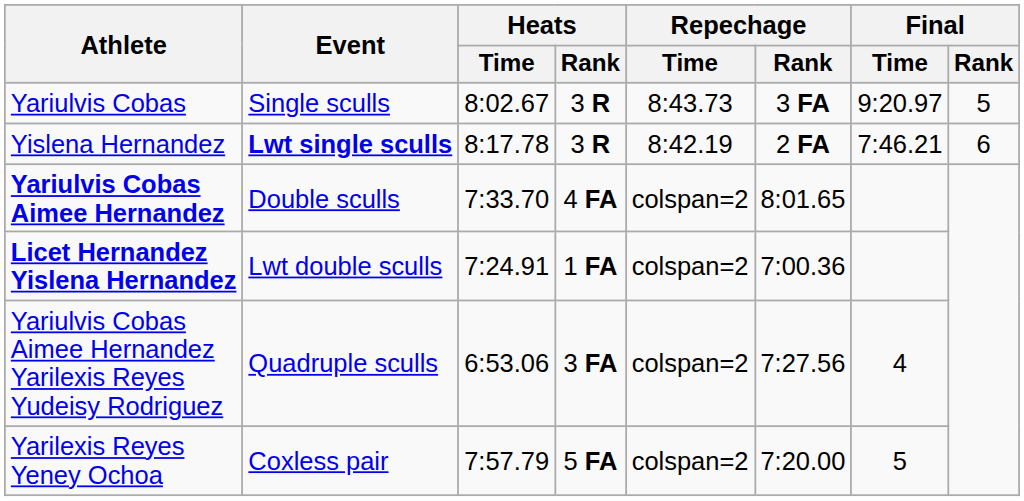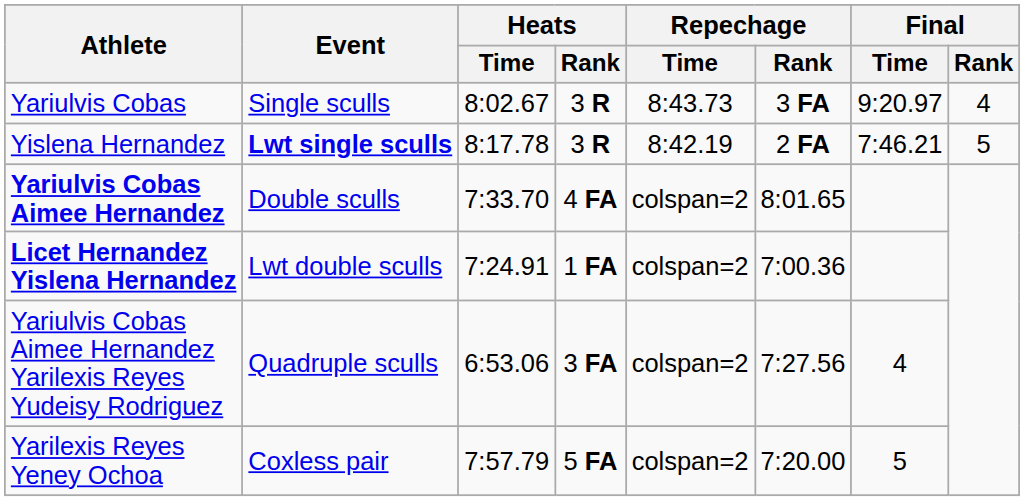Yariulvis Cobas | Final / Rank: 5 -> 4
Yislena Hernandez | Final / Rank: 6 -> 5
